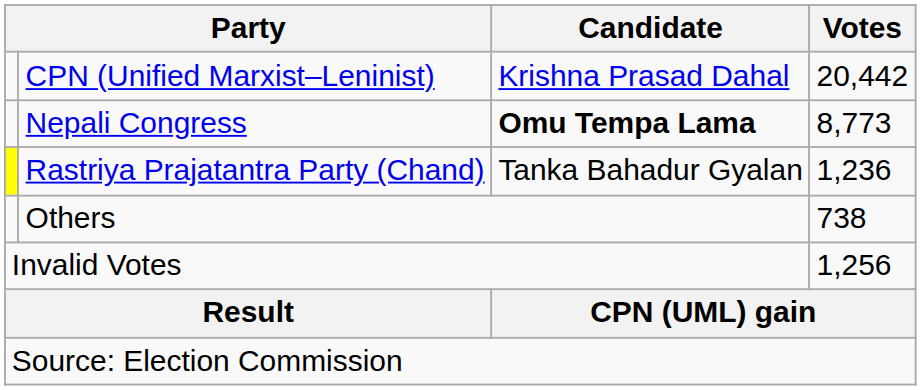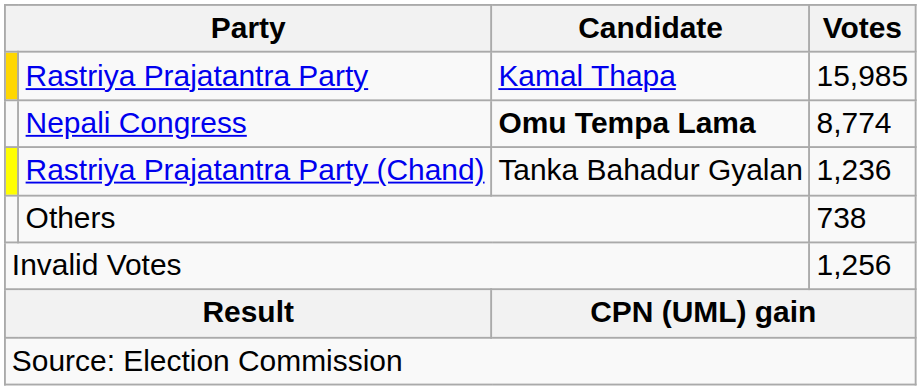- row: CPN (Unified Marxist–Leninist) | Krishna Prasad Dahal | 20,442
+ row: Rastriya Prajatantra Party | Kamal Thapa | 15,985
Nepali Congress | Votes: 8,773 -> 8,774
